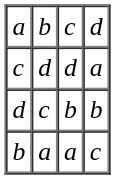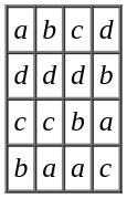row 2 | column 1: c -> d
row 2 | column 4: a -> b
row 3 | column 1: d -> c
row 3 | column 4: b -> a
